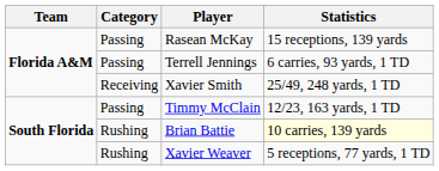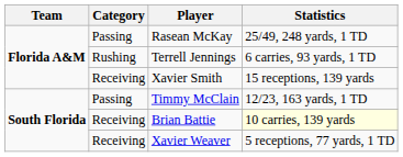Rasean McKay | Statistics: 15 receptions, 139 yards -> 25/49, 248 yards, 1 TD
Terrell Jennings | Category: Passing -> Rushing
Xavier Smith | Statistics: 25/49, 248 yards, 1 TD -> 15 receptions, 139 yards
Brian Battie | Category: Rushing -> Receiving
Xavier Weaver | Category: Rushing -> Receiving
